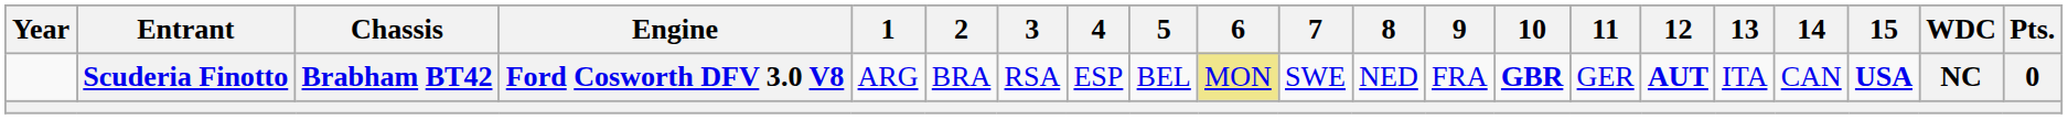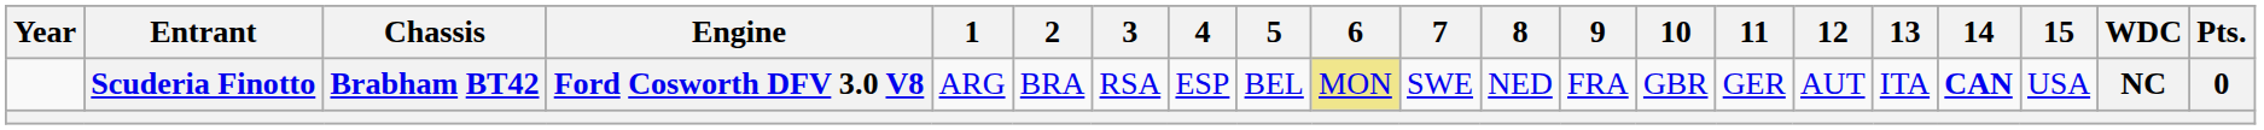Scuderia Finotto | 10: bold -> normal
Scuderia Finotto | 12: bold -> normal
Scuderia Finotto | 14: normal -> bold
Scuderia Finotto | 15: bold -> normal
